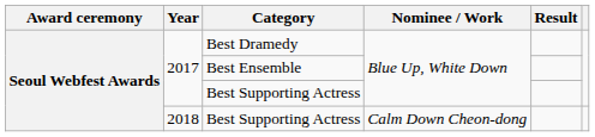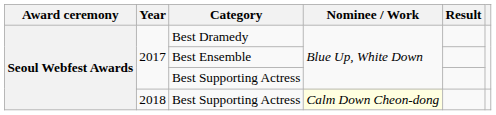2018 / Best Supporting Actress | Nominee / Work: no background -> lightyellow background
